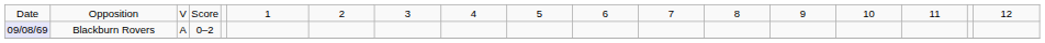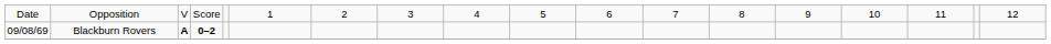Blackburn Rovers | column 1: lavender background -> no background
Blackburn Rovers | column 3: normal -> bold
Blackburn Rovers | column 4: normal -> bold
